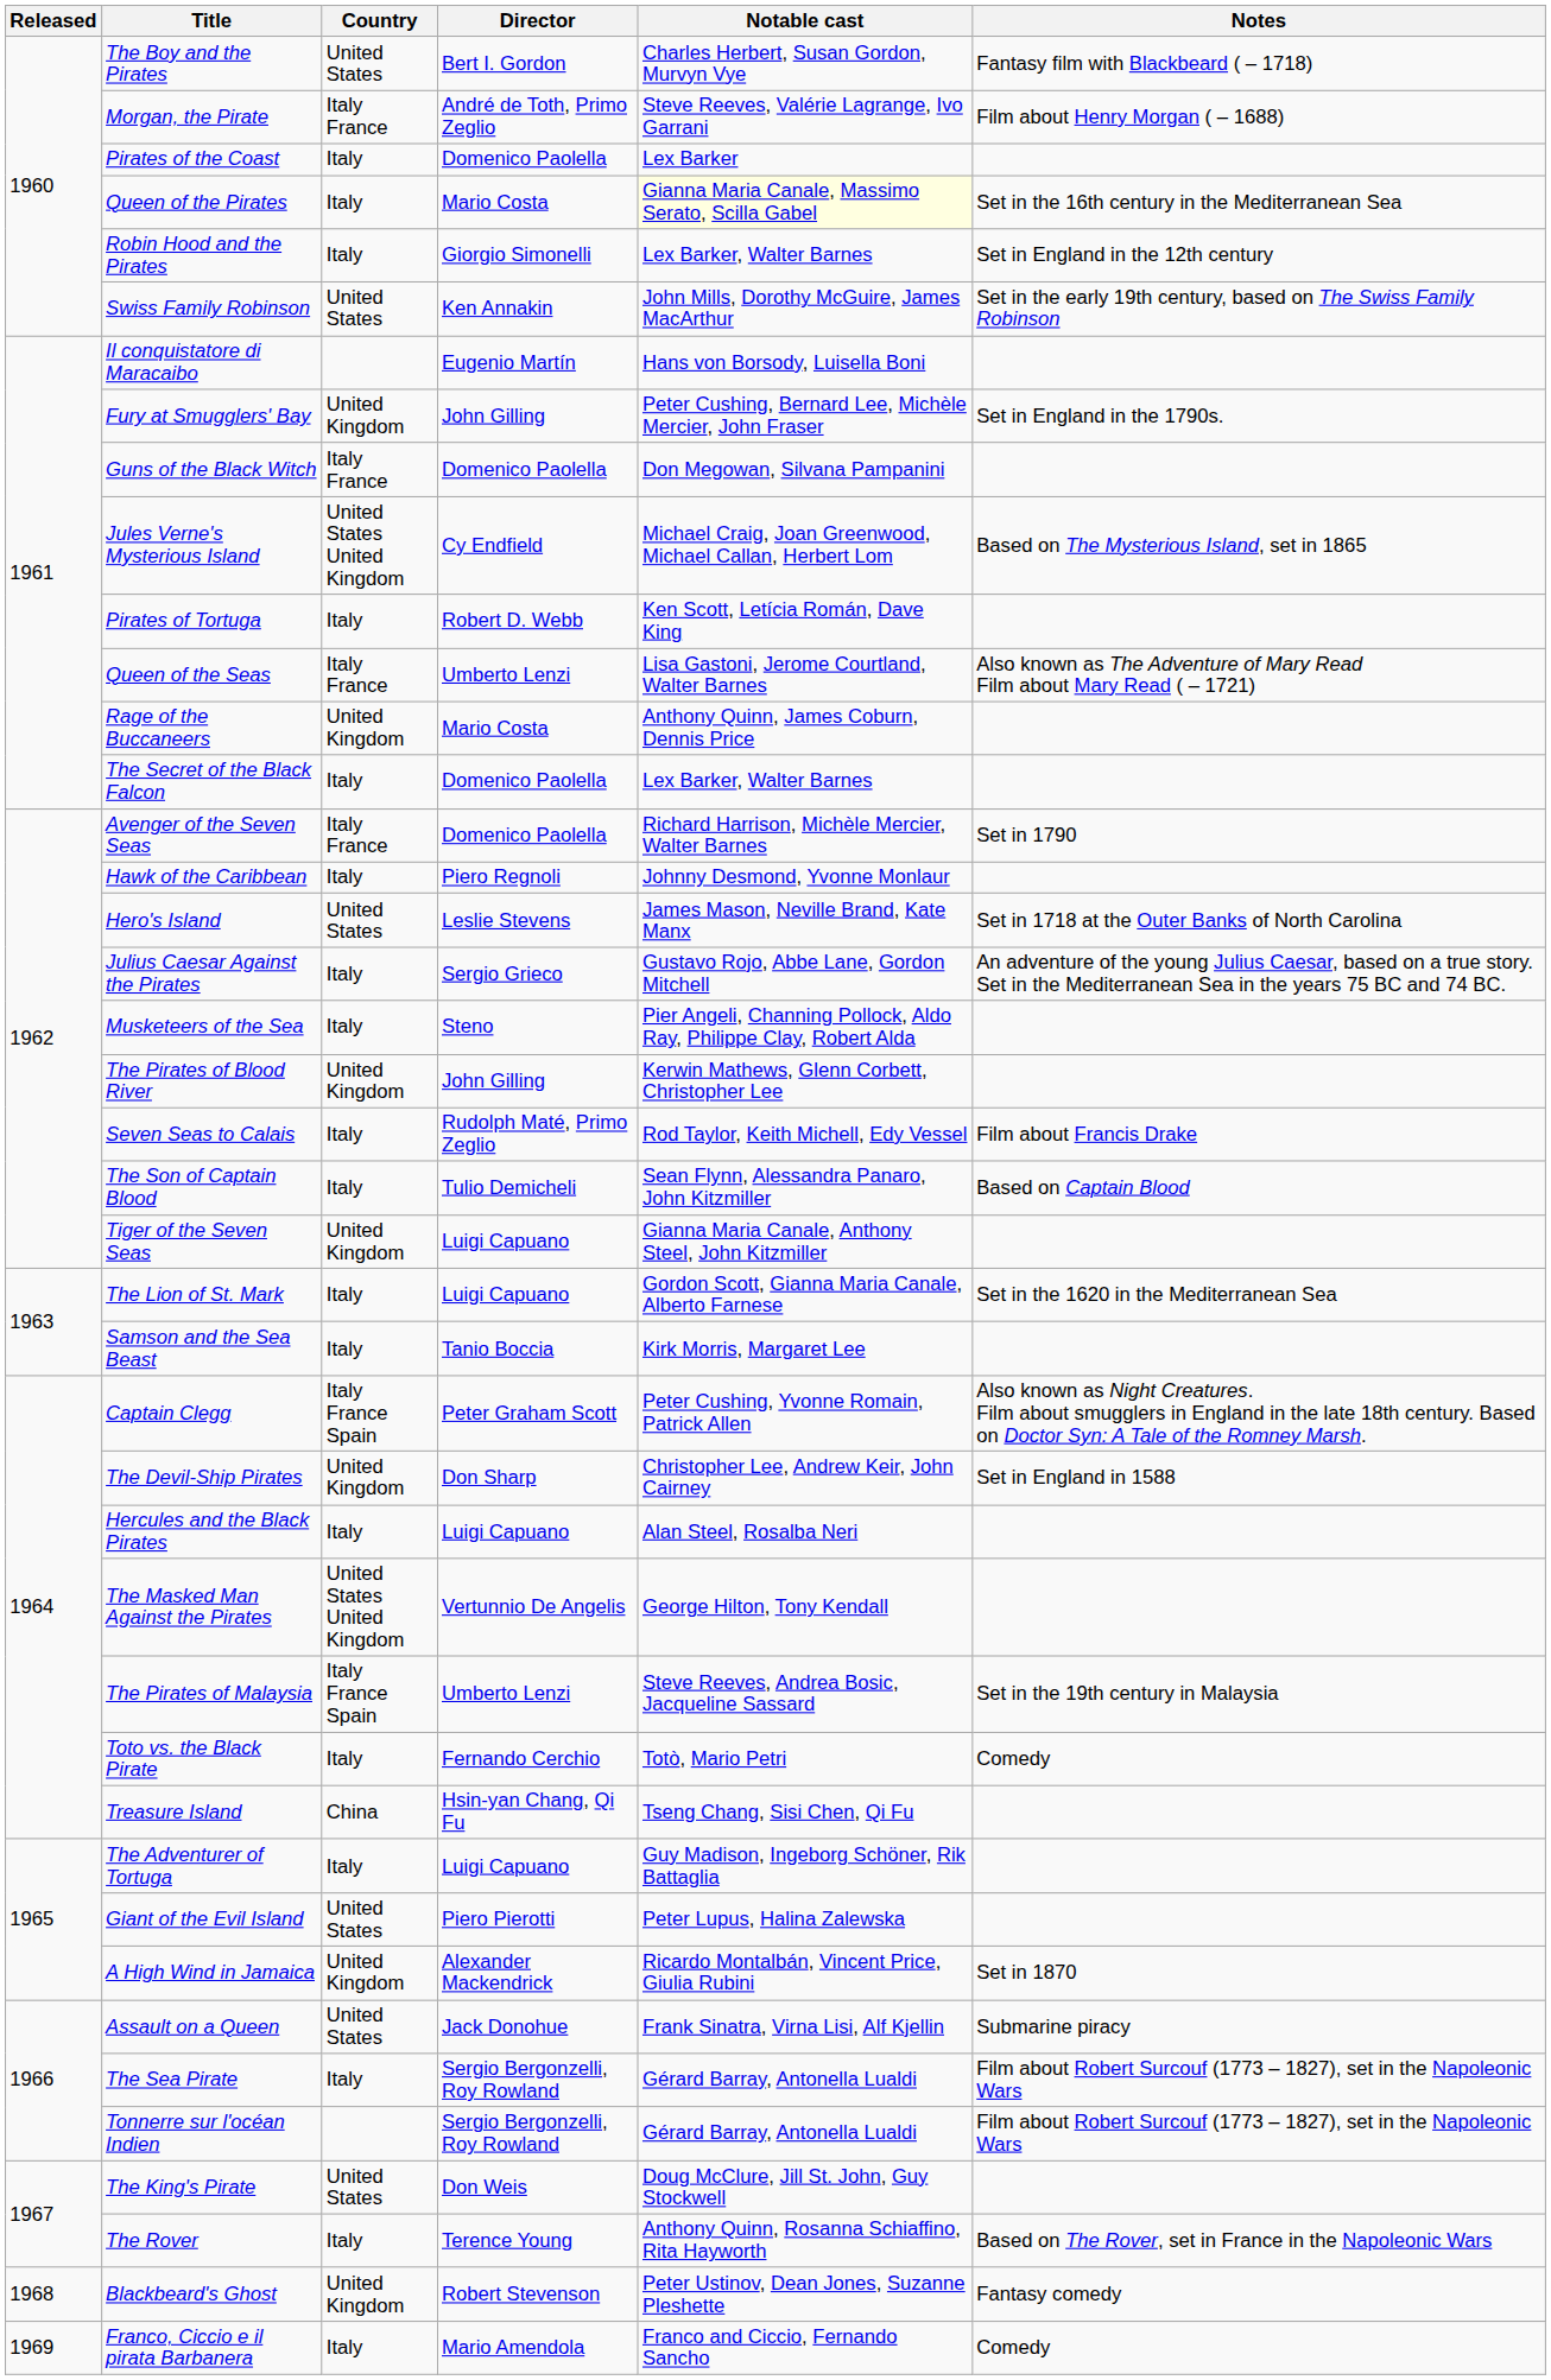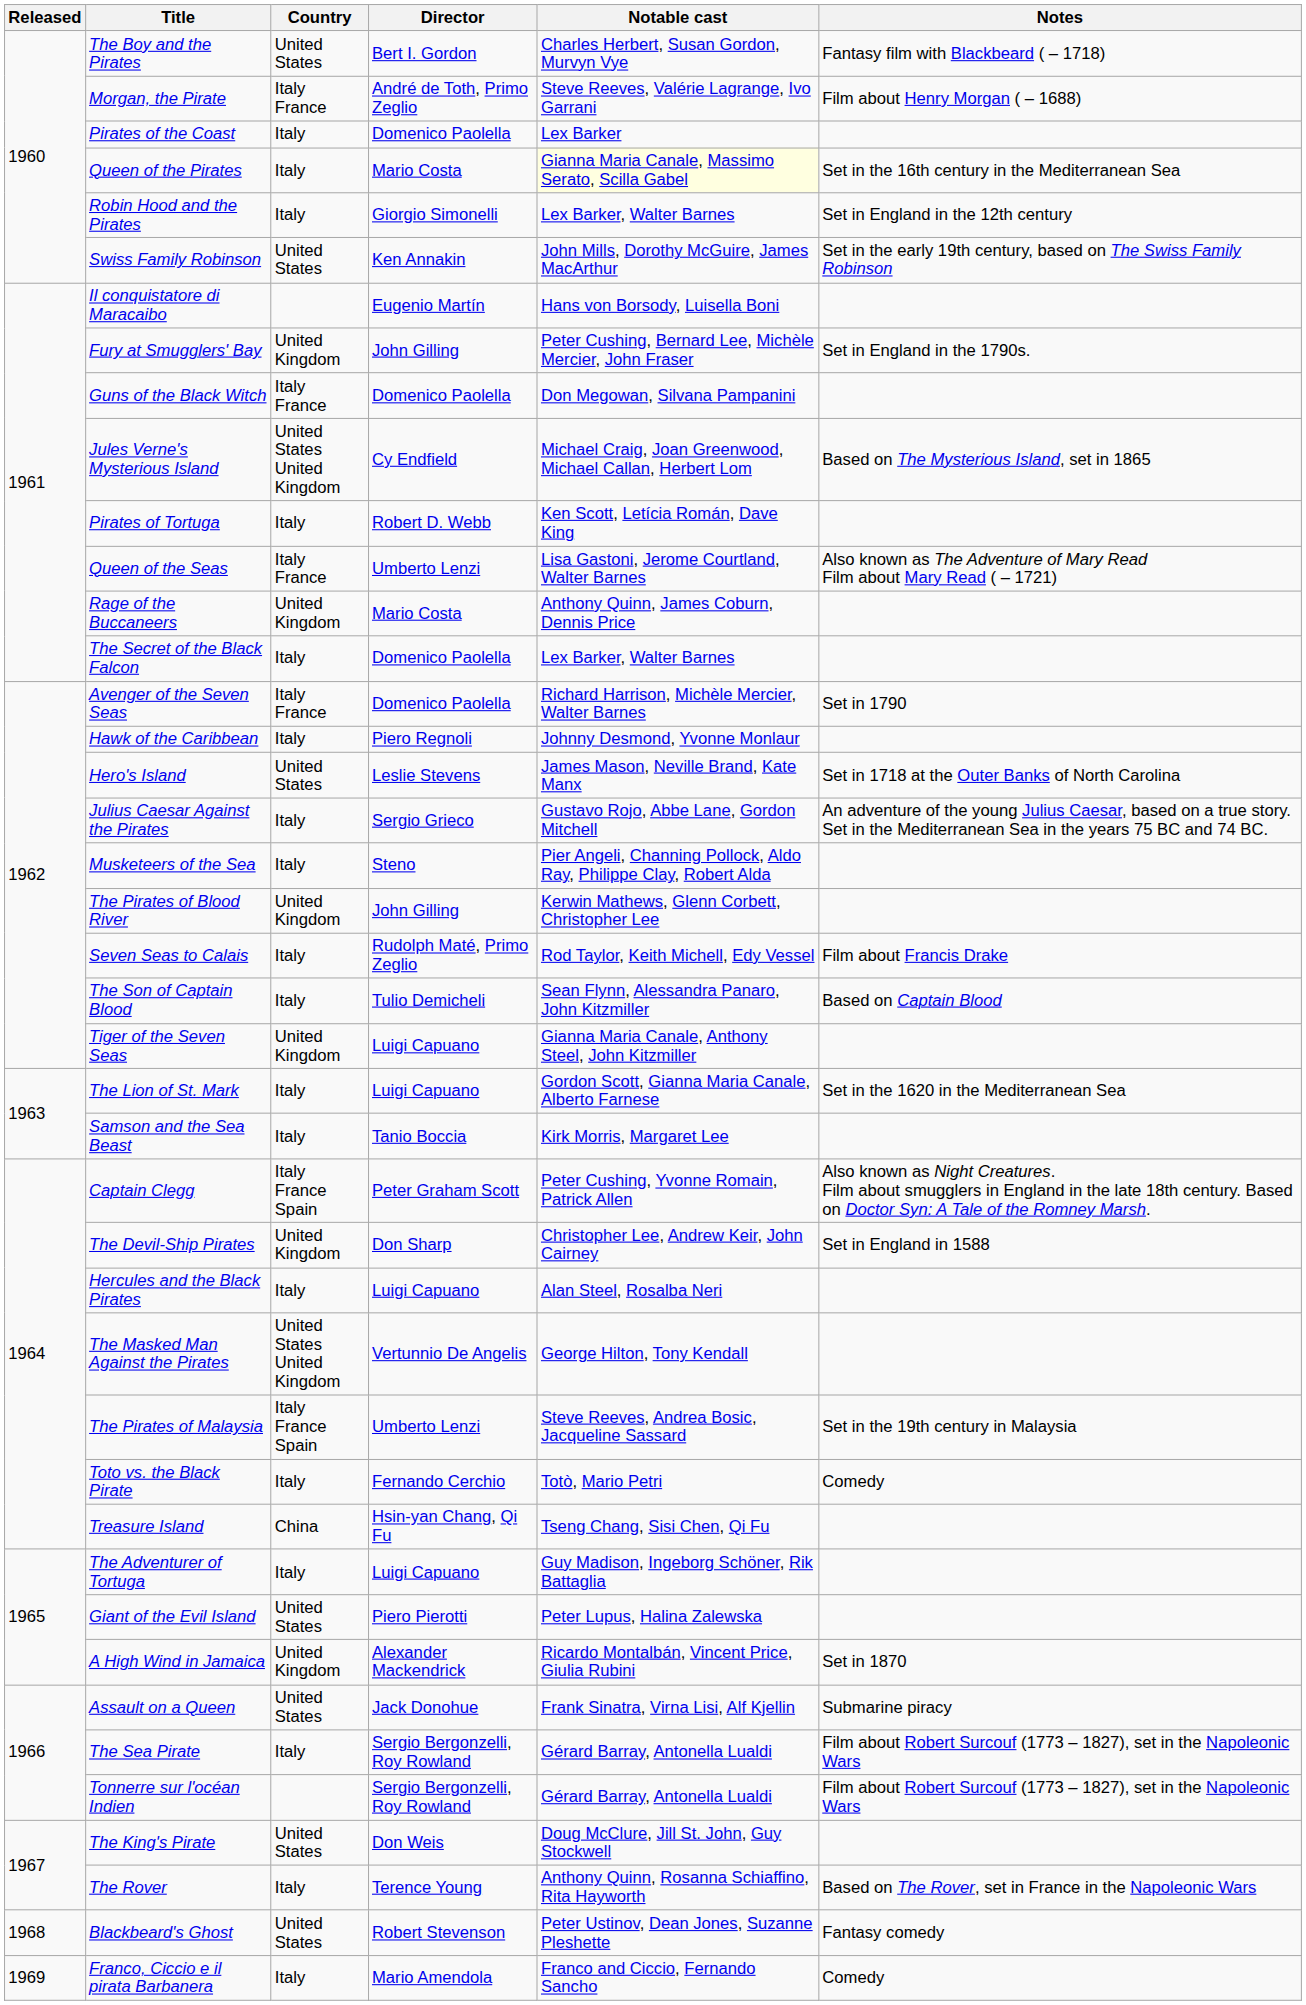Blackbeard's Ghost | Country: United Kingdom -> United States
